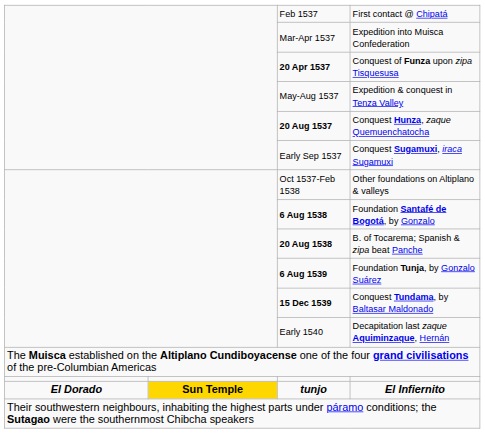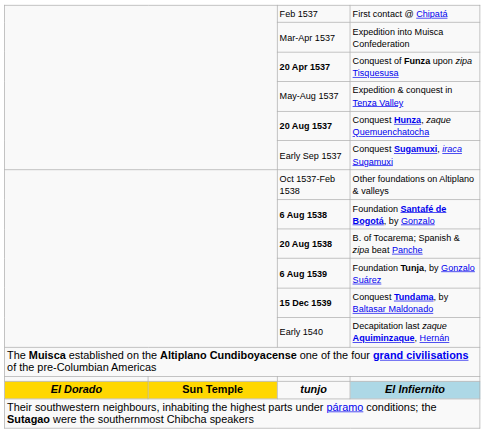tunjo | column 1: no background -> gold background
tunjo | column 4: no background -> lightblue background
